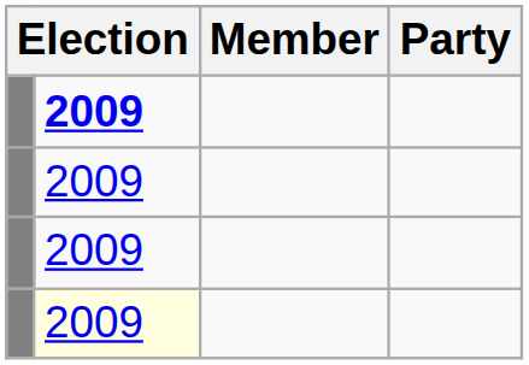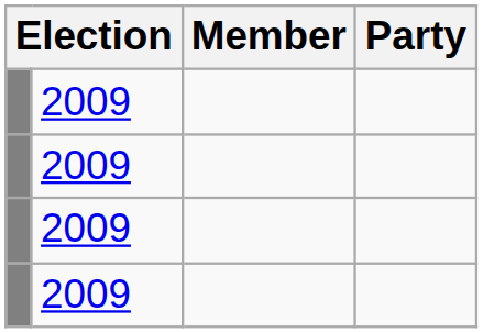row 2 | column 2: bold -> normal
row 5 | column 2: lightyellow background -> no background
